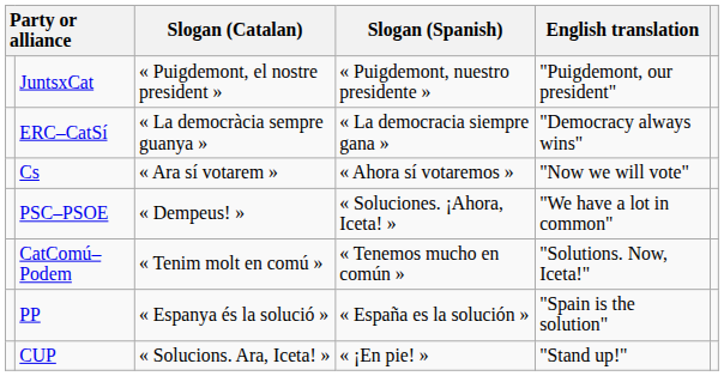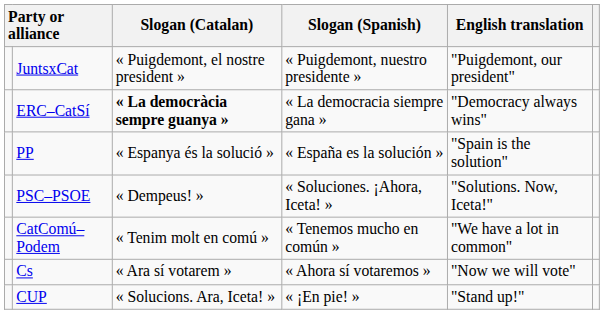ERC–CatSí | Slogan (Catalan): normal -> bold
rows swapped: Cs <-> PP
PSC–PSOE | English translation: "We have a lot in common" -> "Solutions. Now, Iceta!"
CatComú–Podem | English translation: "Solutions. Now, Iceta!" -> "We have a lot in common"
